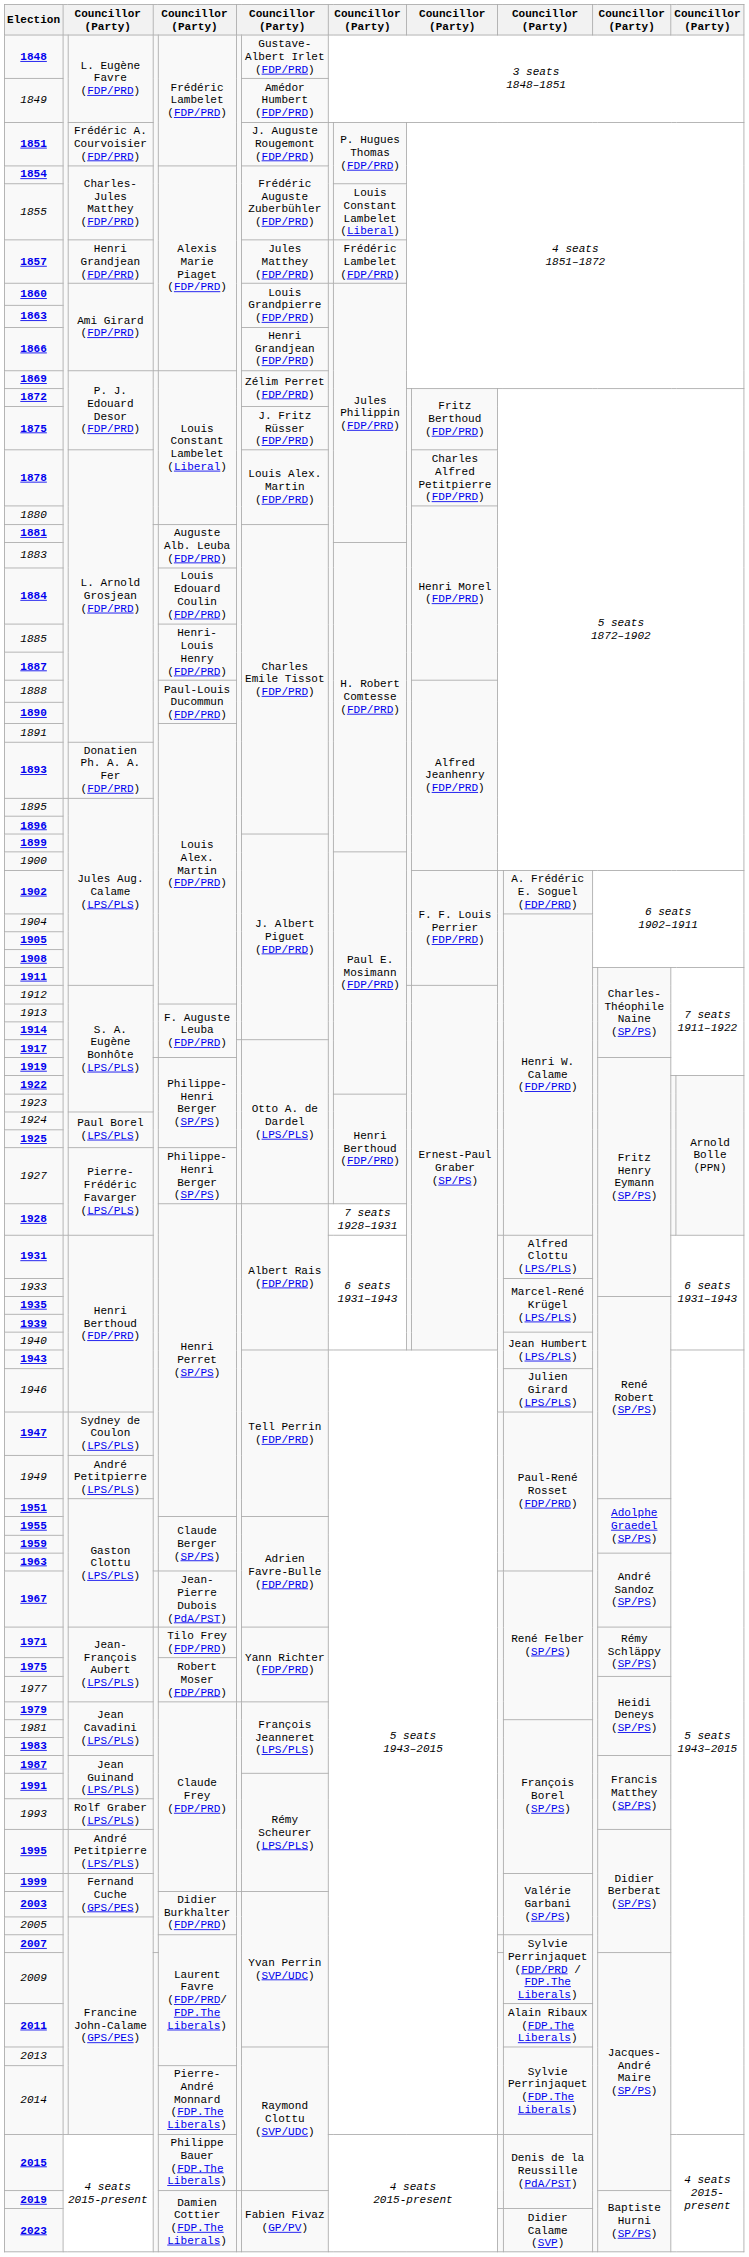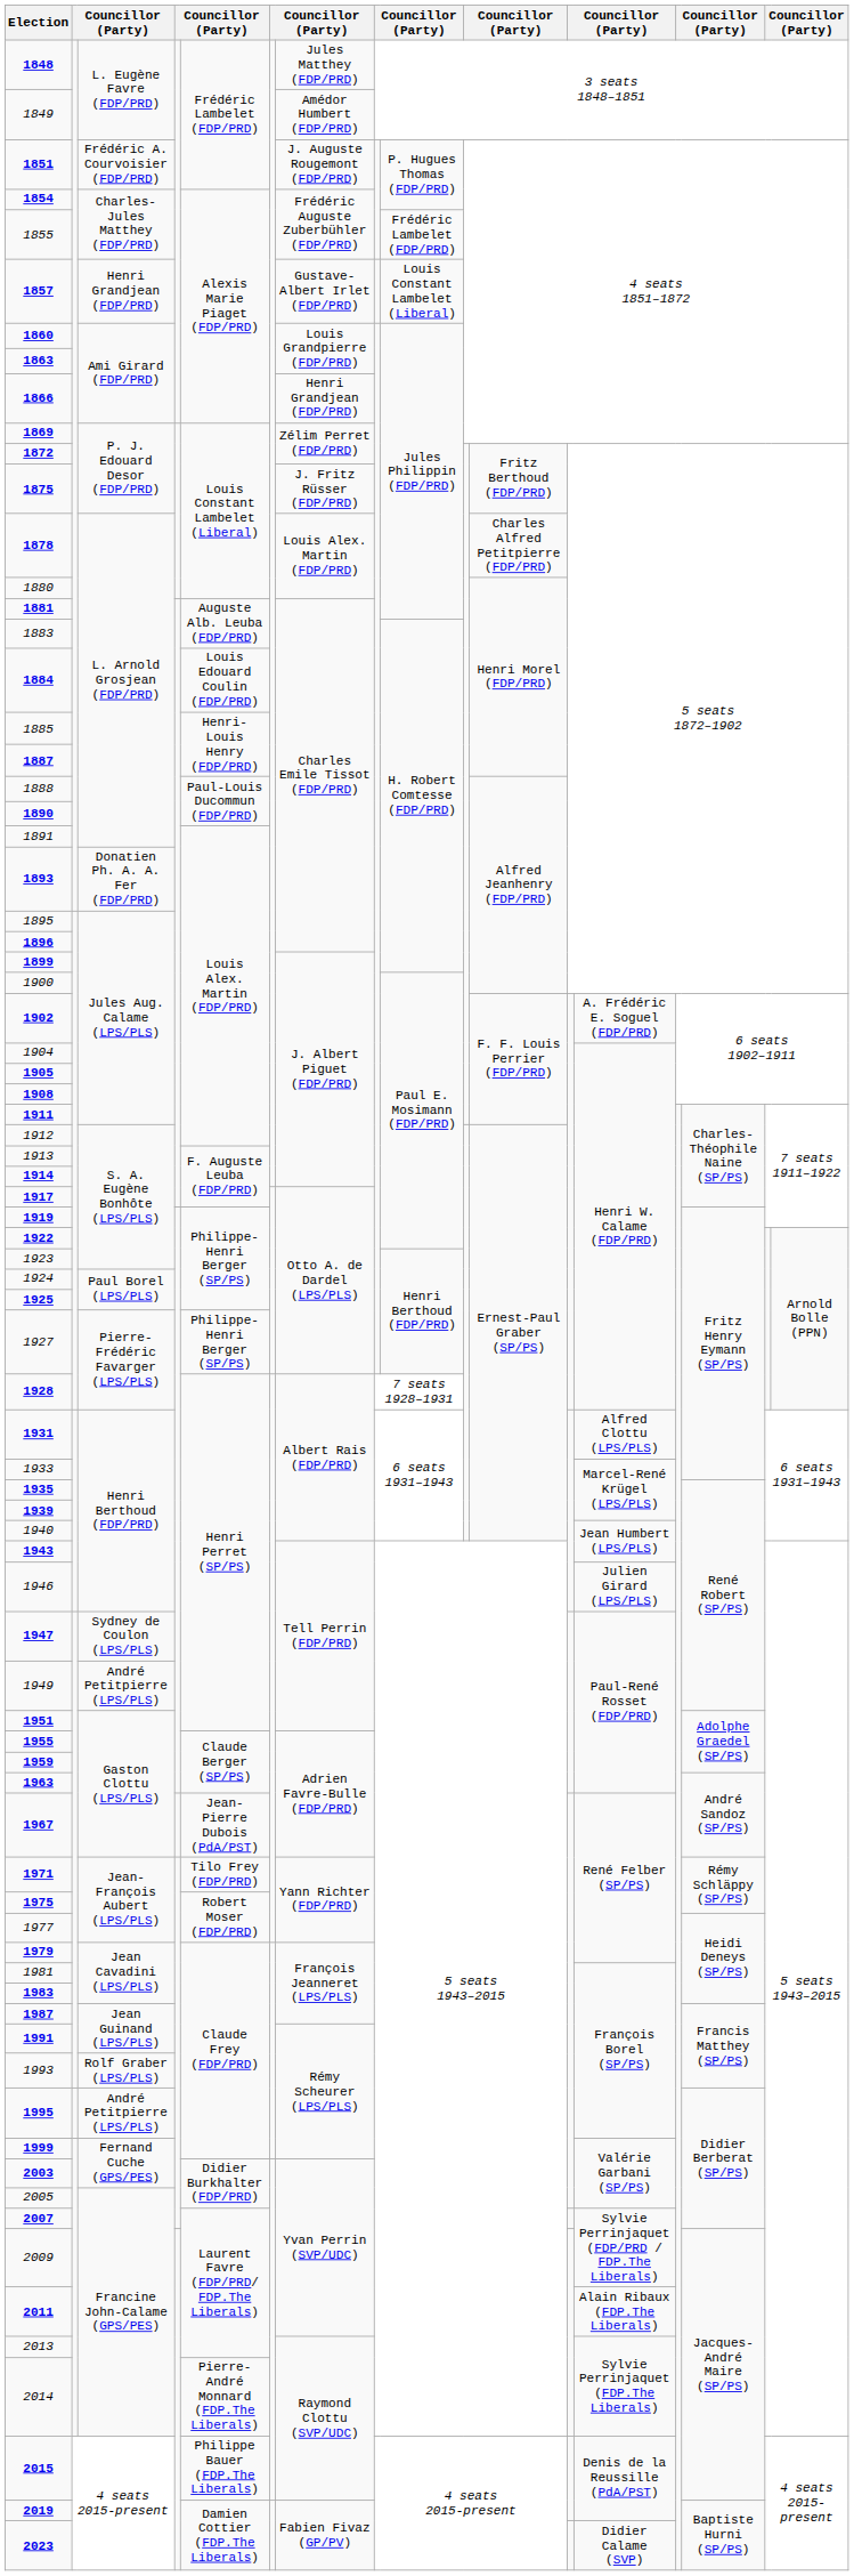1848 | column 7: Gustave-Albert Irlet (FDP/PRD) -> Jules Matthey (FDP/PRD)
1855 | column 9: Louis Constant Lambelet (Liberal) -> Frédéric Lambelet (FDP/PRD)
1857 | column 7: Jules Matthey (FDP/PRD) -> Gustave-Albert Irlet (FDP/PRD)
1857 | column 9: Frédéric Lambelet (FDP/PRD) -> Louis Constant Lambelet (Liberal)
